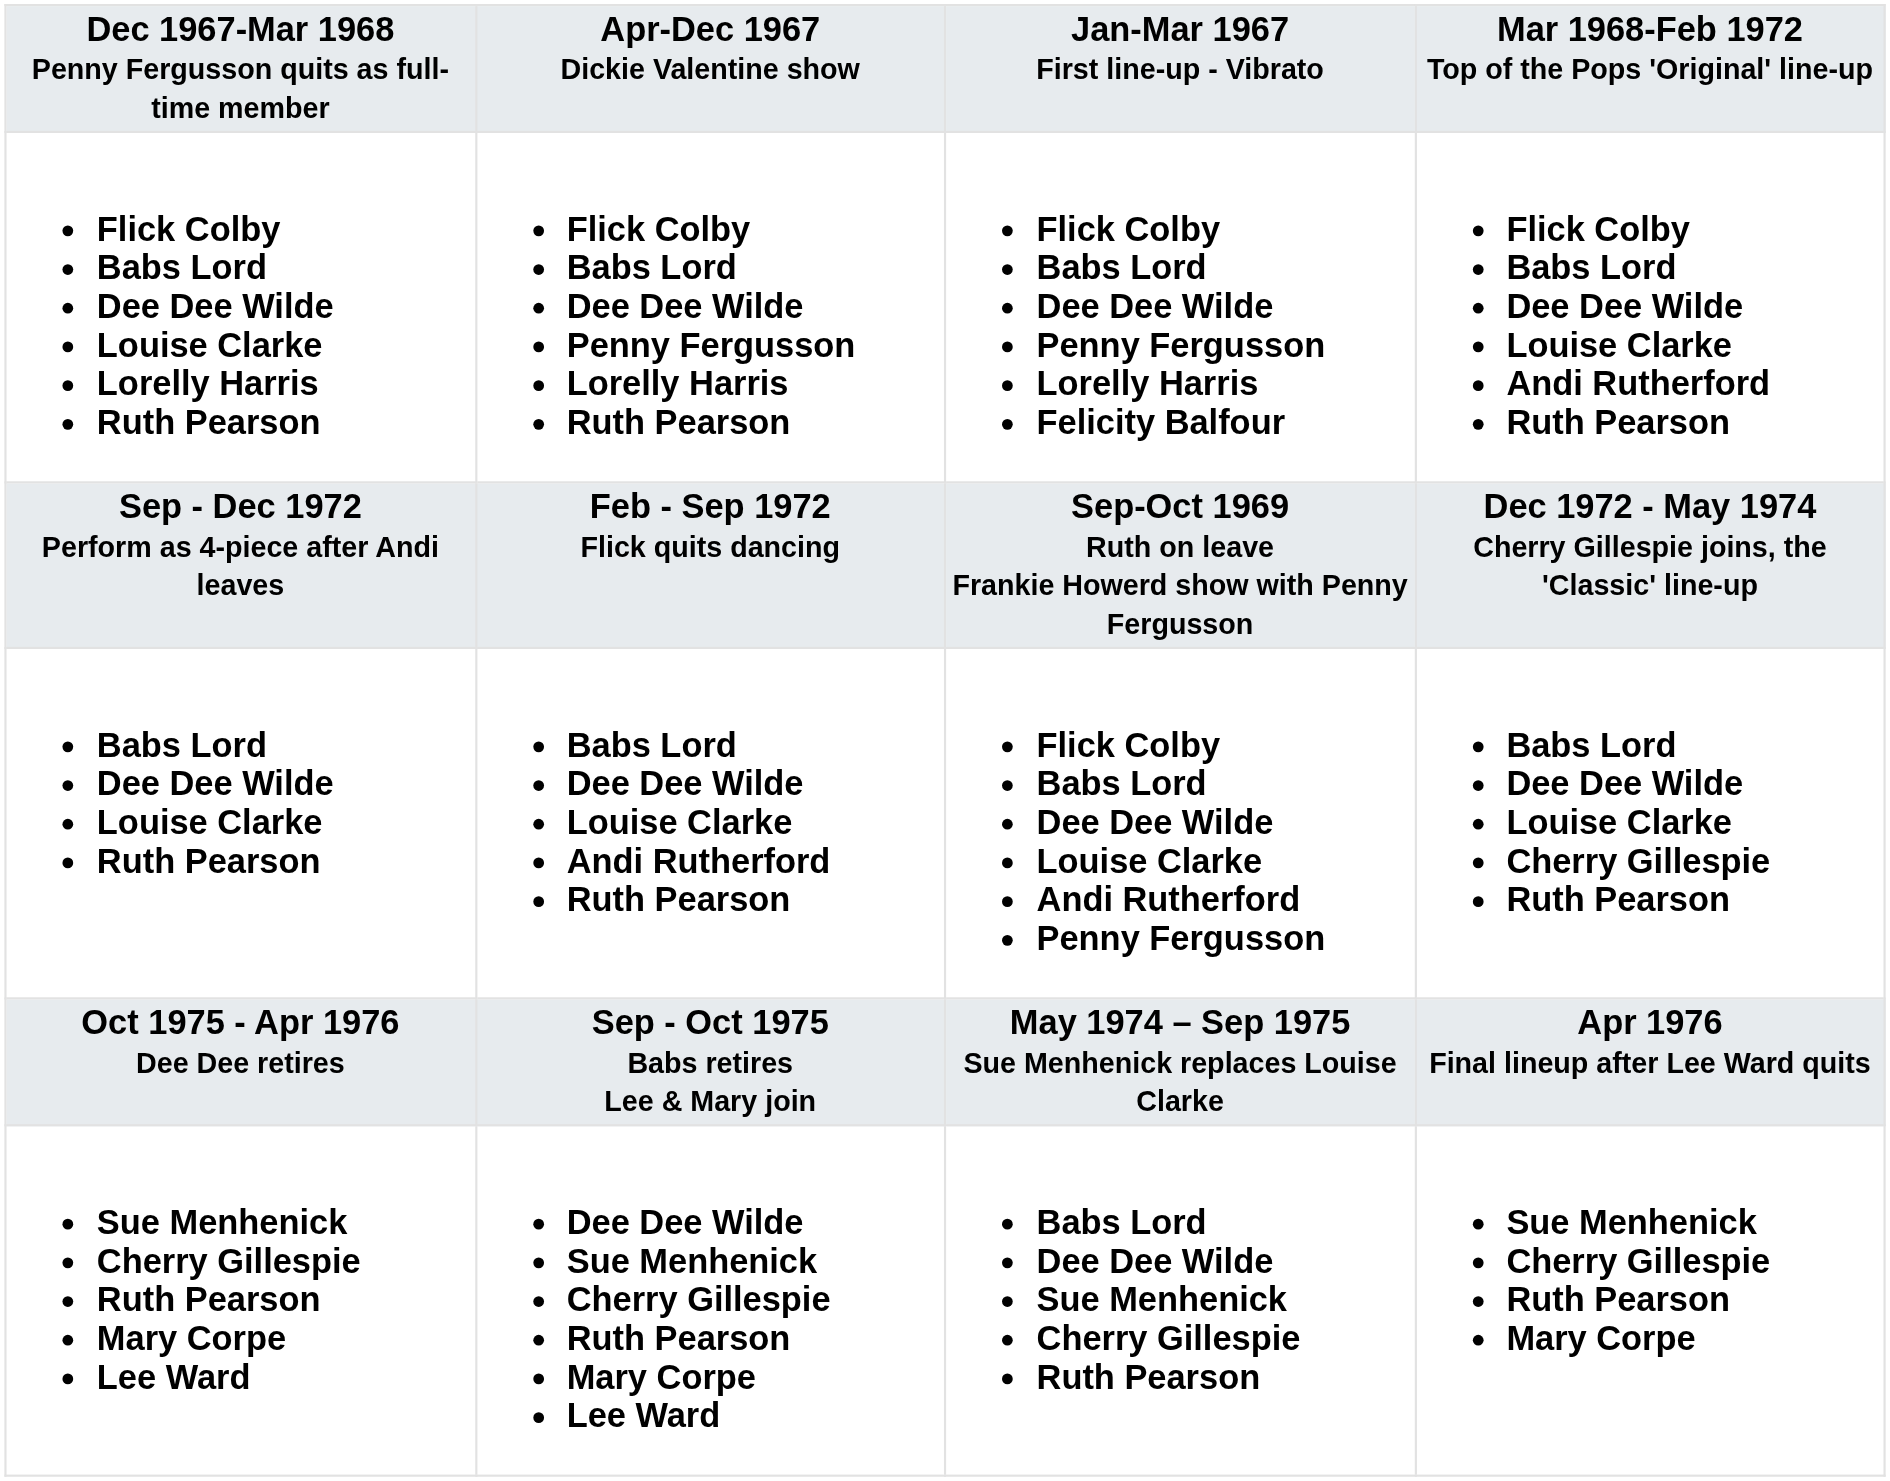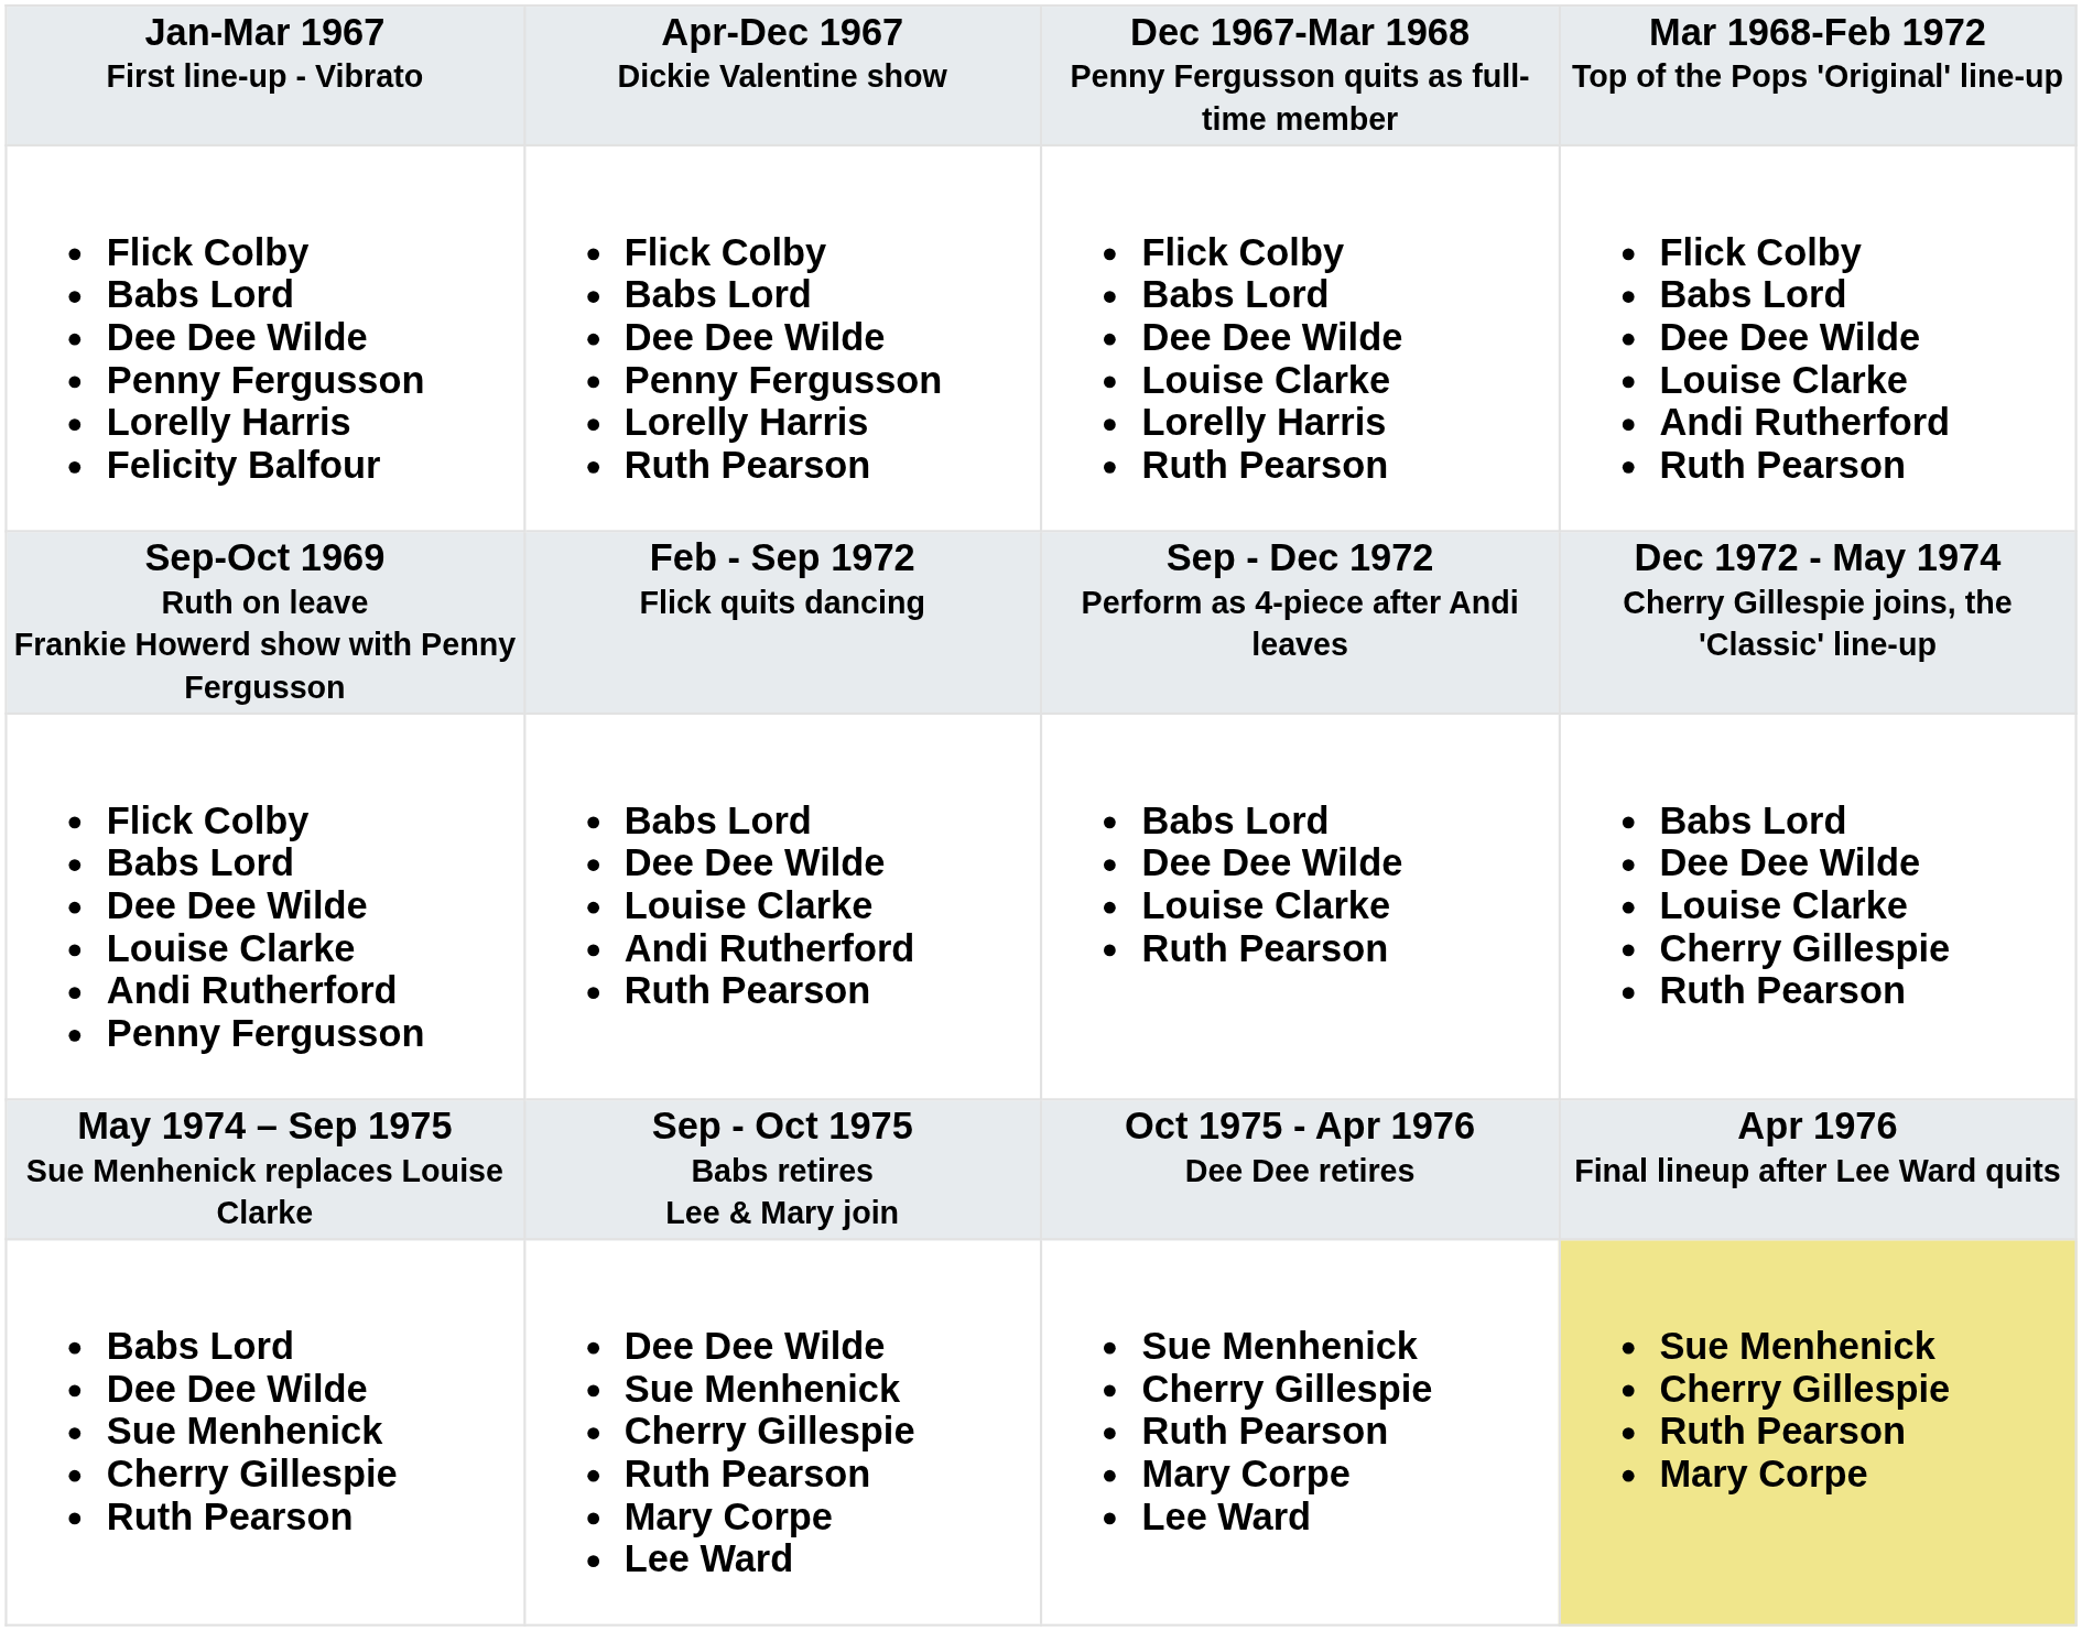columns swapped: Jan-Mar 1967 First line-up - Vibrato <-> Dec 1967-Mar 1968 Penny Fergusson quits as full-time member
row 6 | Mar 1968-Feb 1972 Top of the Pops 'Original' line-up: no background -> khaki background
